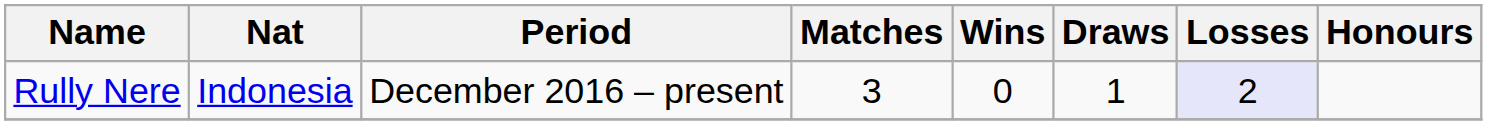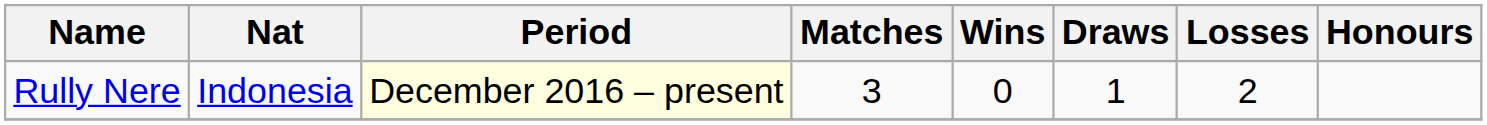Rully Nere | Period: no background -> lightyellow background
Rully Nere | Losses: lavender background -> no background
